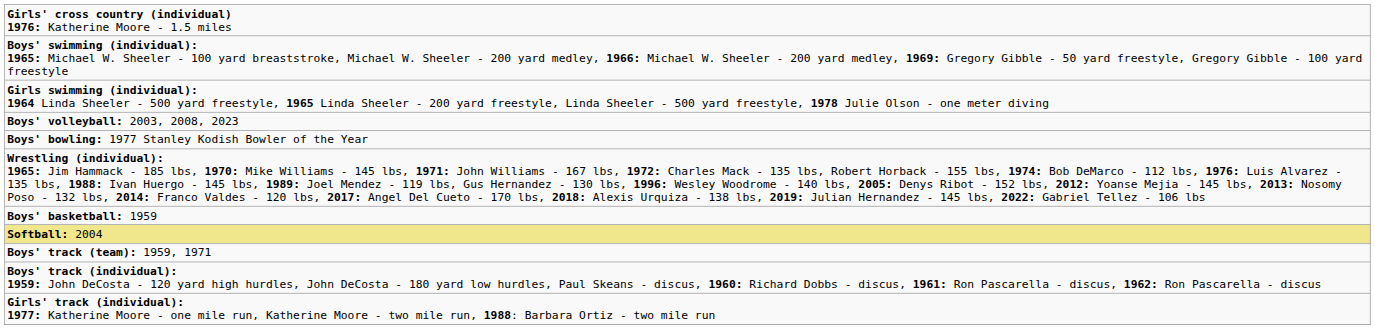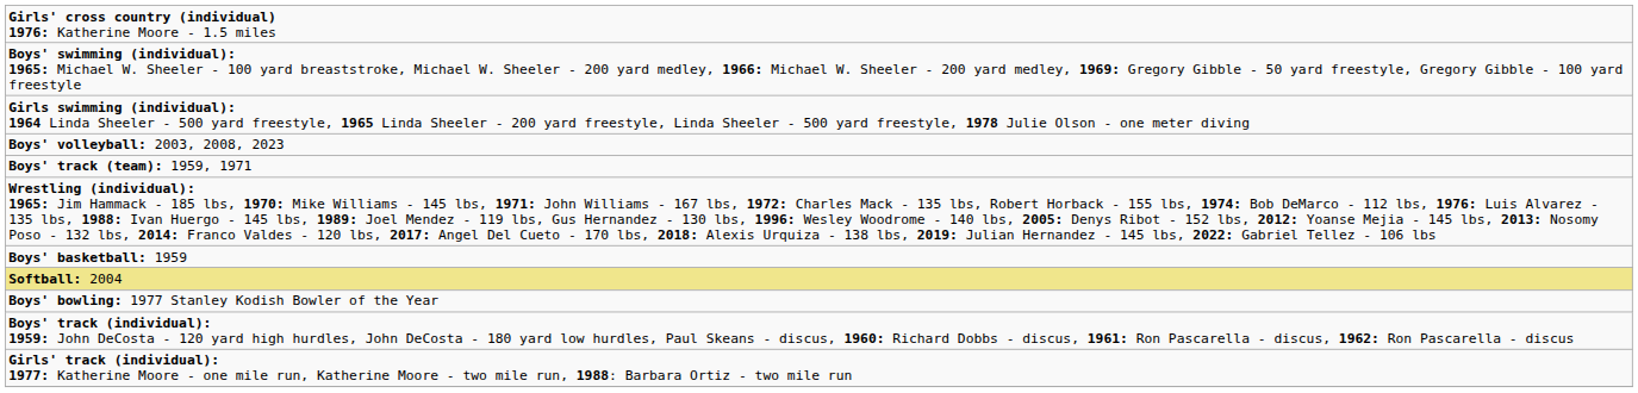row 5 | column 1: Boys' bowling: 1977 Stanley Kodish Bowler of the Year -> Boys' track (team): 1959, 1971
row 9 | column 1: Boys' track (team): 1959, 1971 -> Boys' bowling: 1977 Stanley Kodish Bowler of the Year
